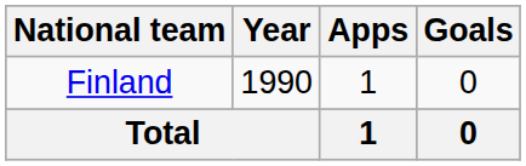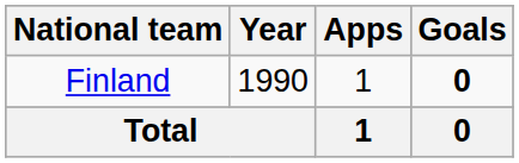Finland | Goals: normal -> bold
